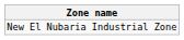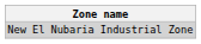row 2 | column 1: no background -> lightgrey background
